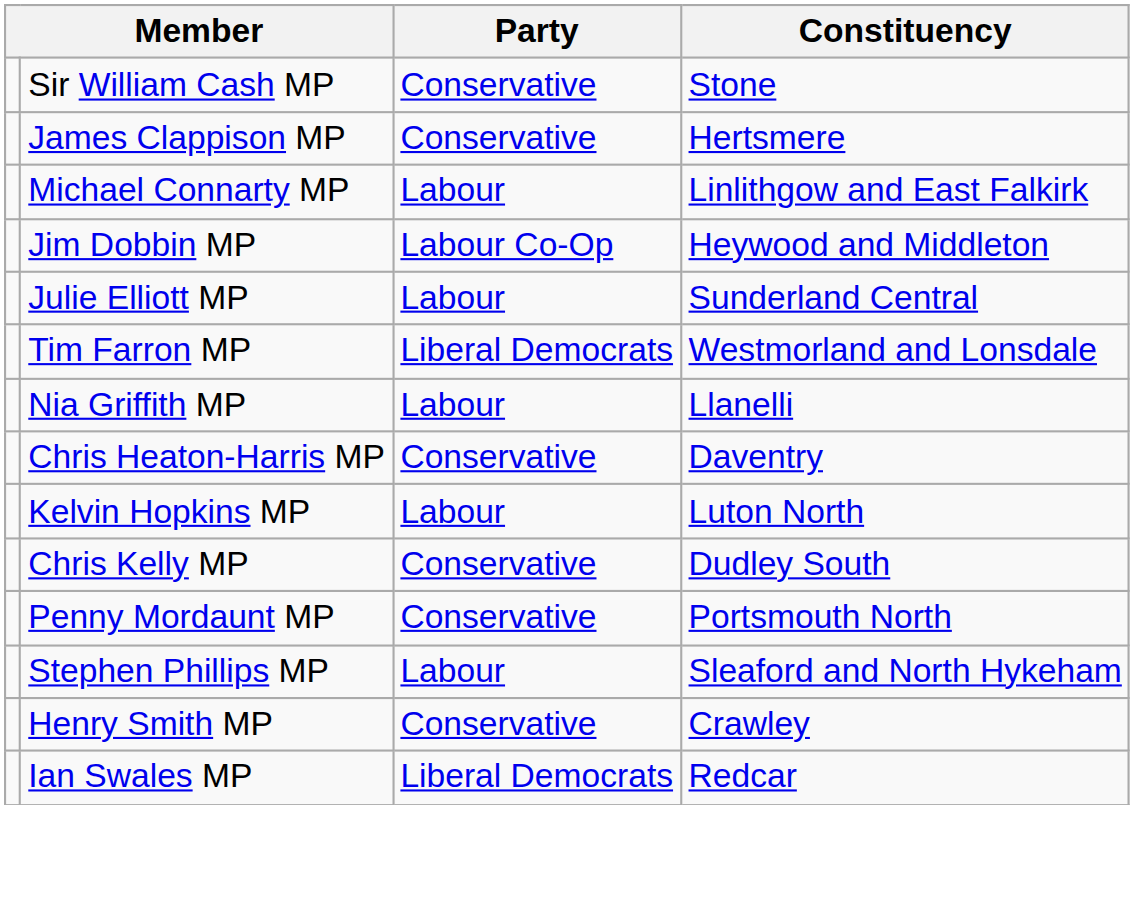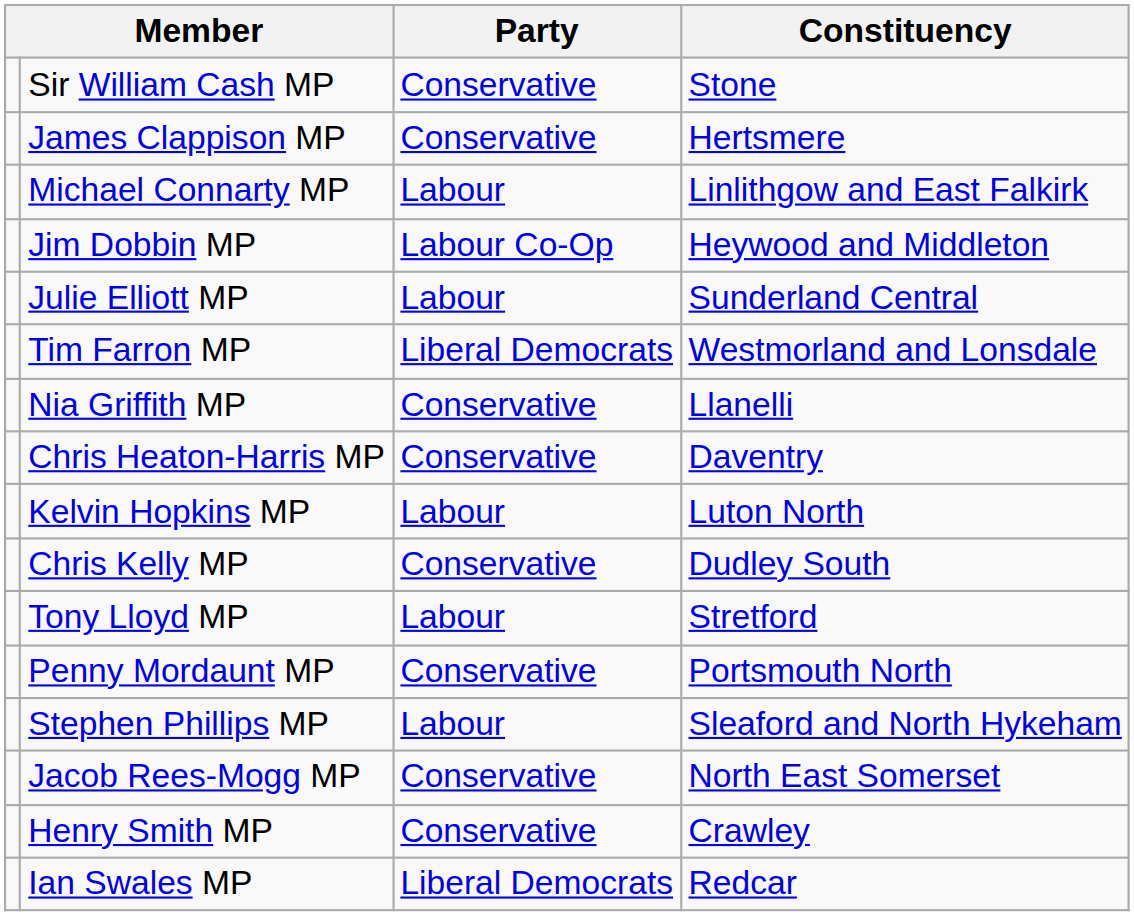Nia Griffith MP | Party: Labour -> Conservative
+ row: Tony Lloyd MP | Labour | Stretford
+ row: Jacob Rees-Mogg MP | Conservative | North East Somerset
